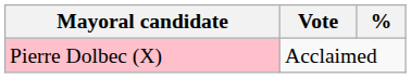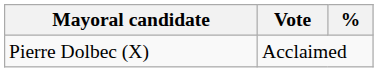Pierre Dolbec (X) | Mayoral candidate: pink background -> no background
